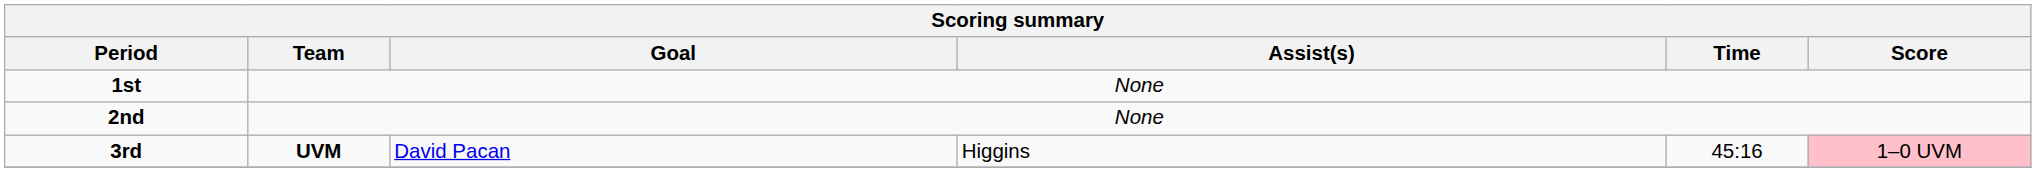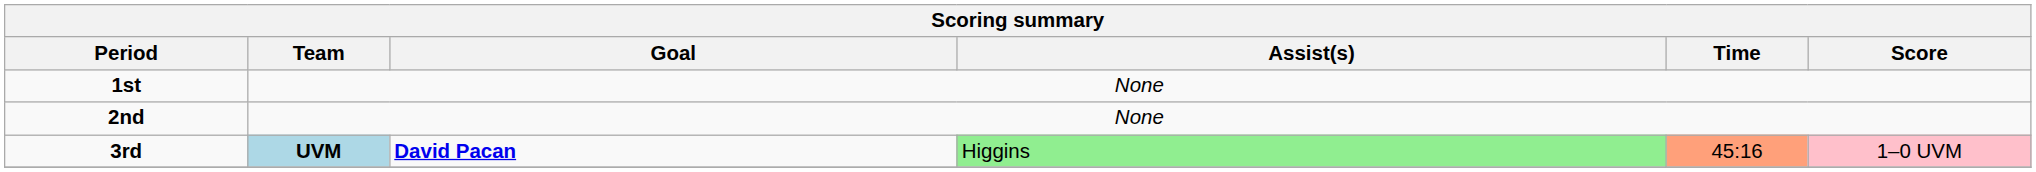3rd | Team: no background -> lightblue background
3rd | Goal: normal -> bold
3rd | Assist(s): no background -> lightgreen background
3rd | Time: no background -> lightsalmon background
